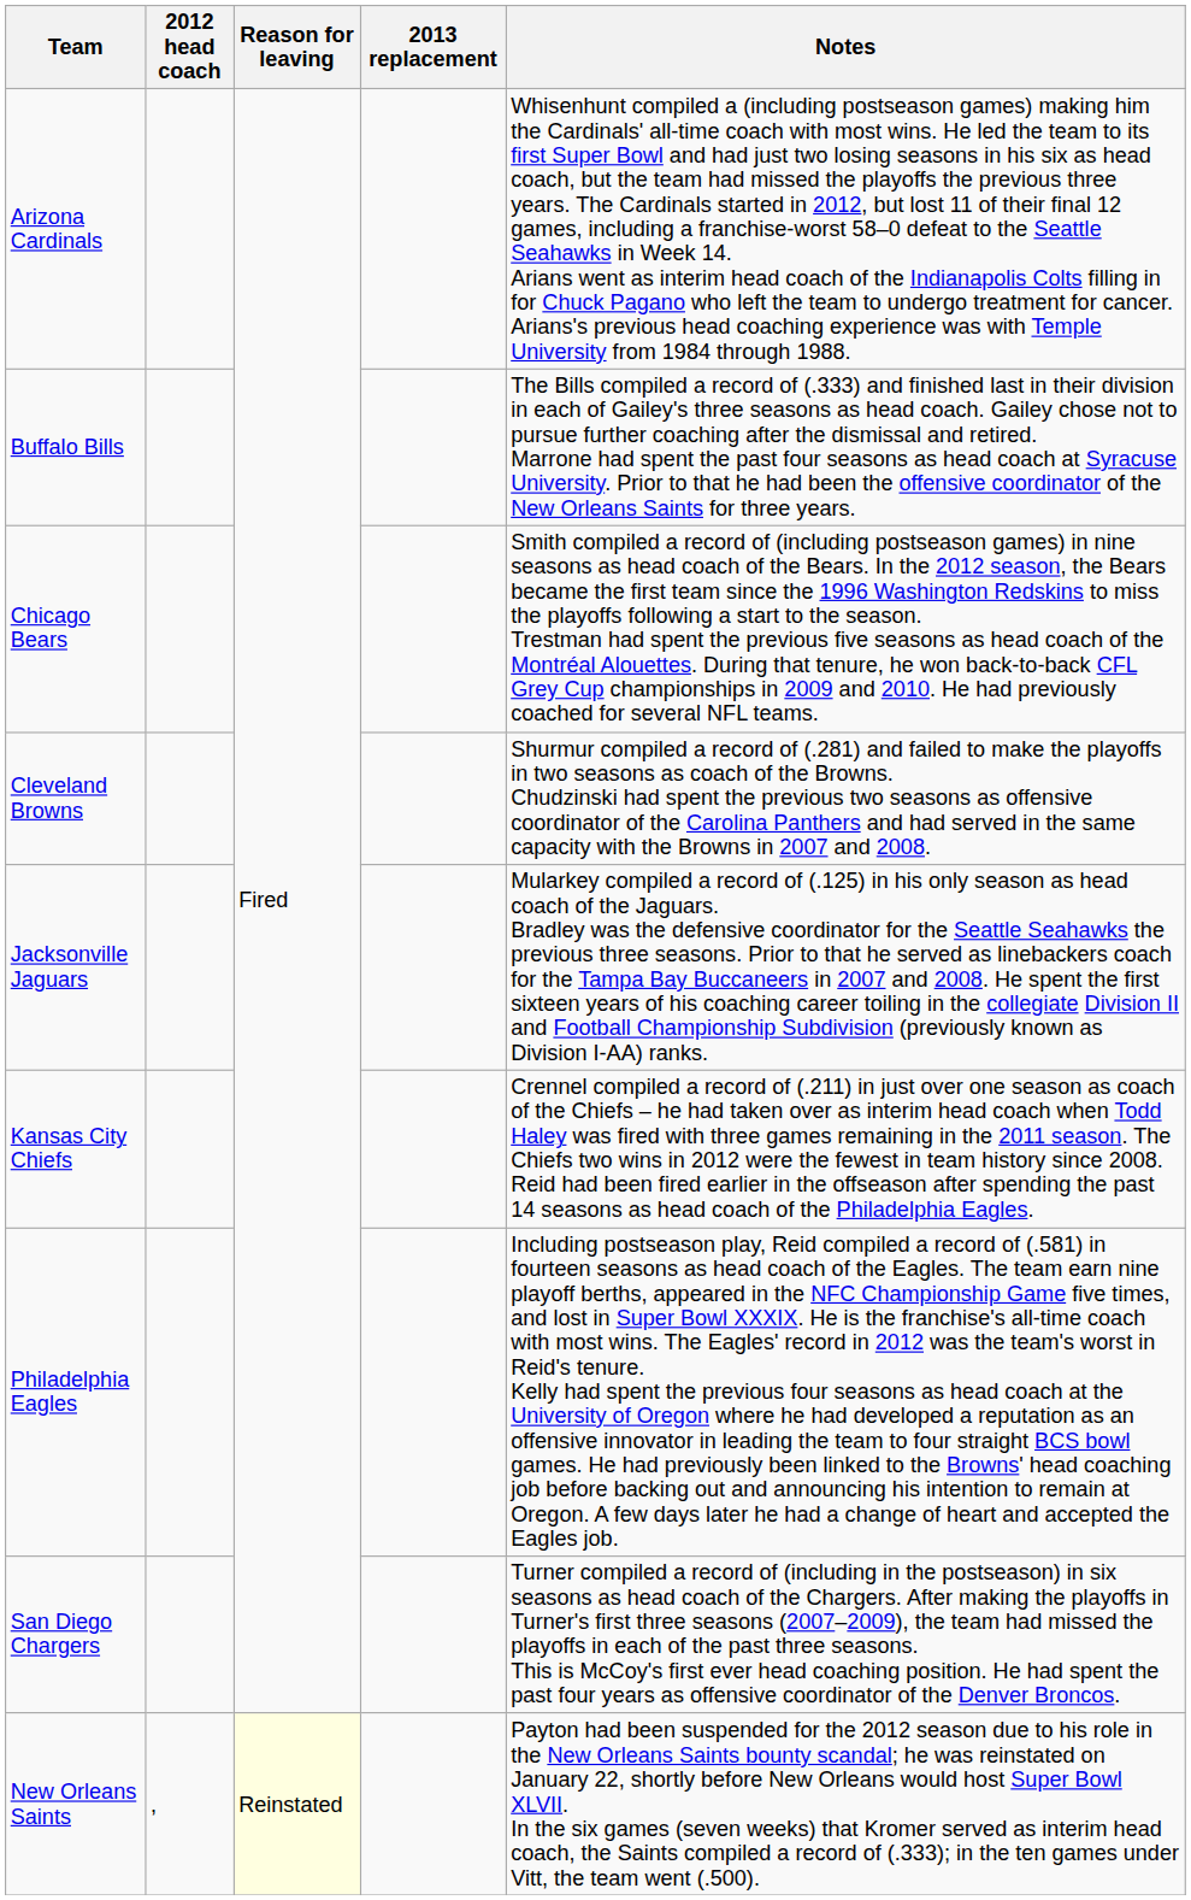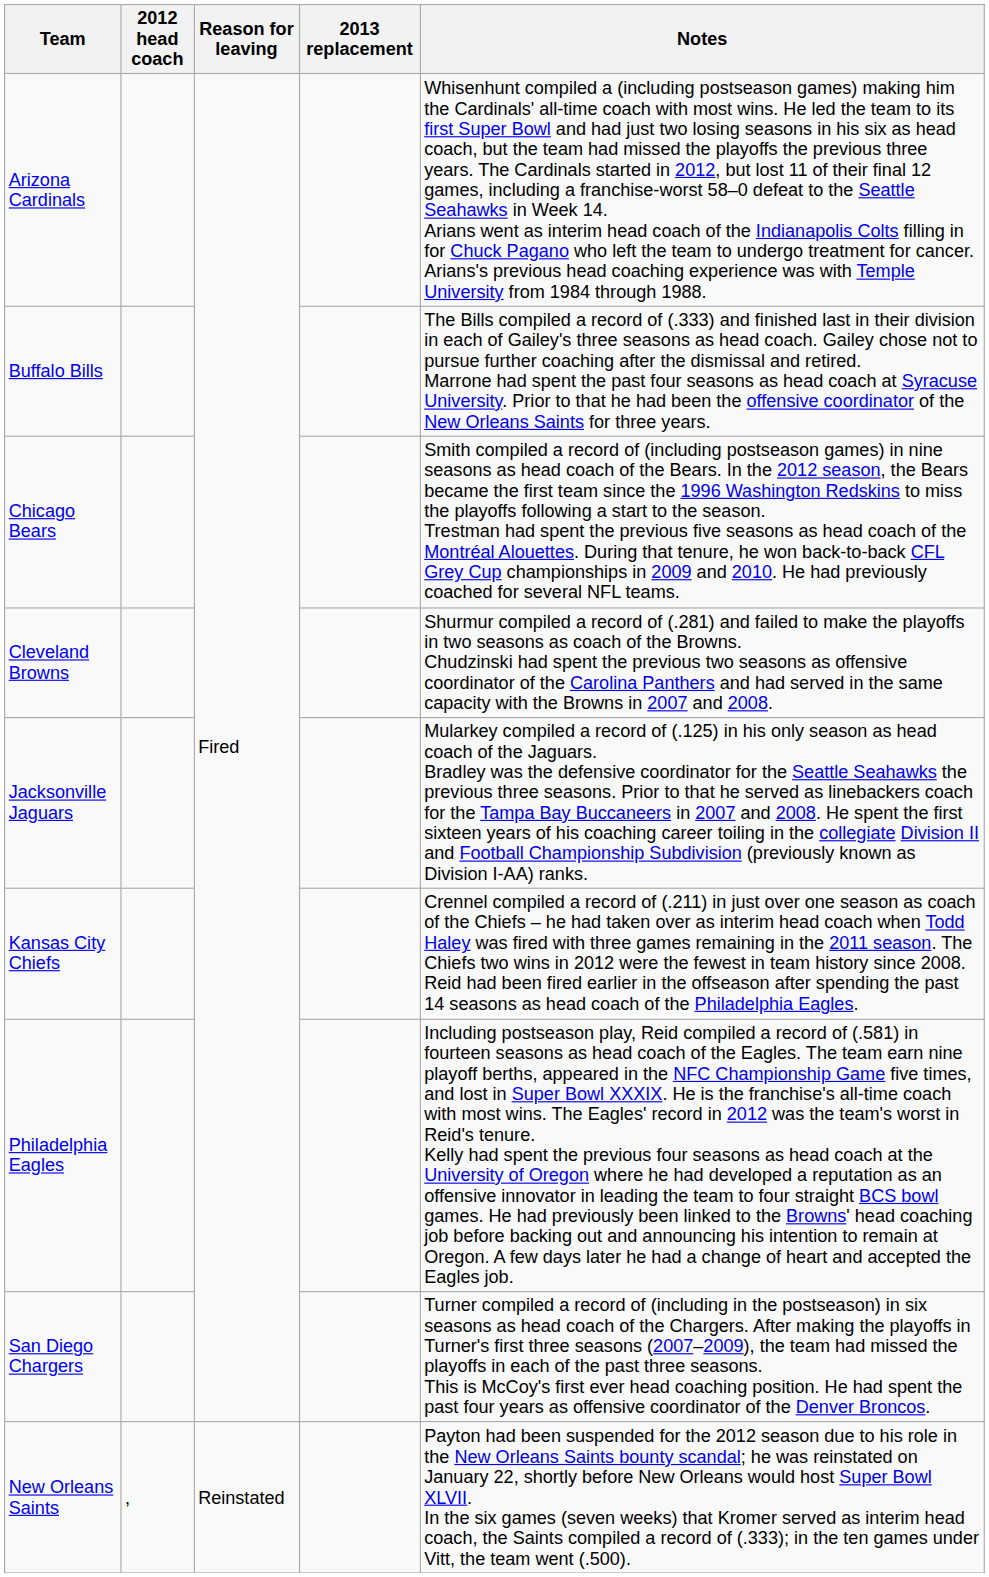New Orleans Saints | Reason for leaving: lightyellow background -> no background
